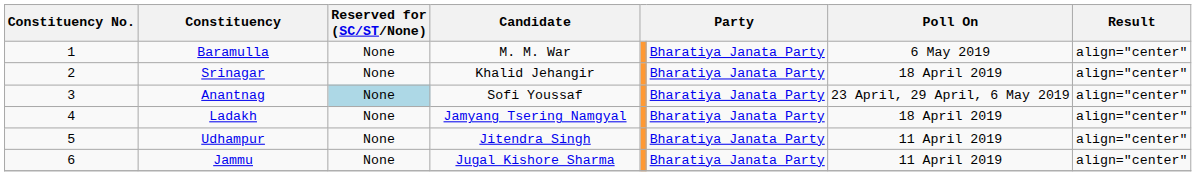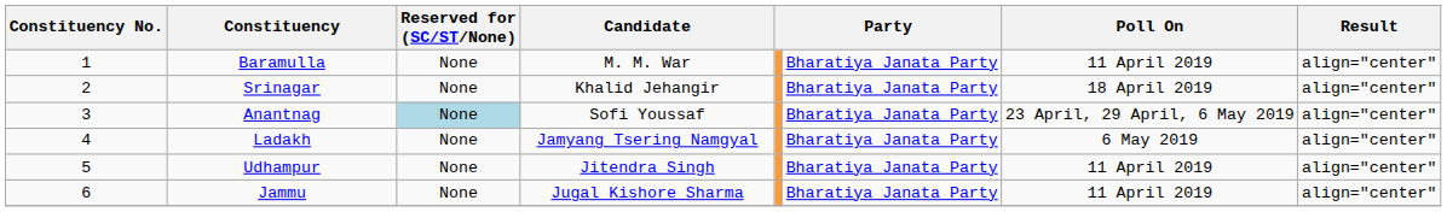Baramulla | Poll On: 6 May 2019 -> 11 April 2019
Ladakh | Poll On: 18 April 2019 -> 6 May 2019
